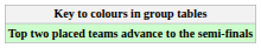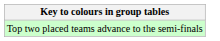row 2 | column 1: bold -> normal
